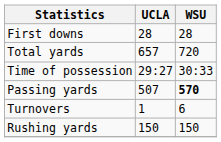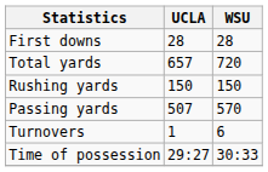rows swapped: Rushing yards <-> Time of possession
Passing yards | WSU: bold -> normal
